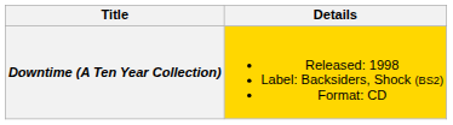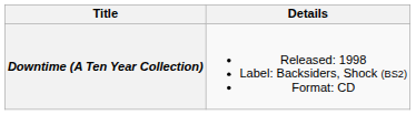Downtime (A Ten Year Collection) | Details: gold background -> no background
